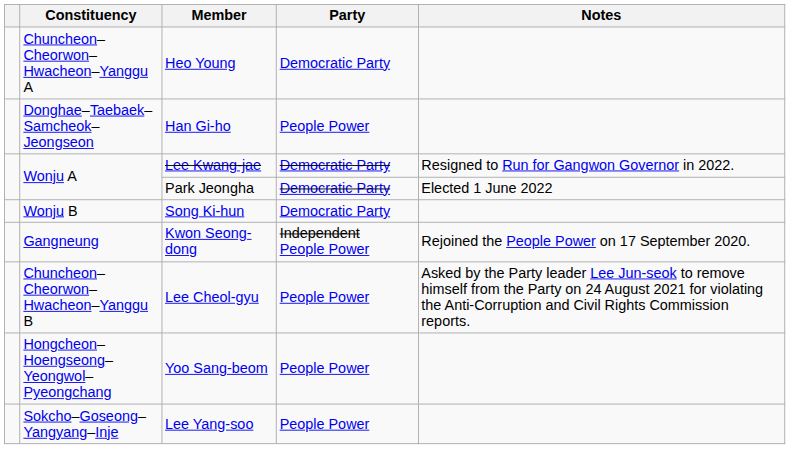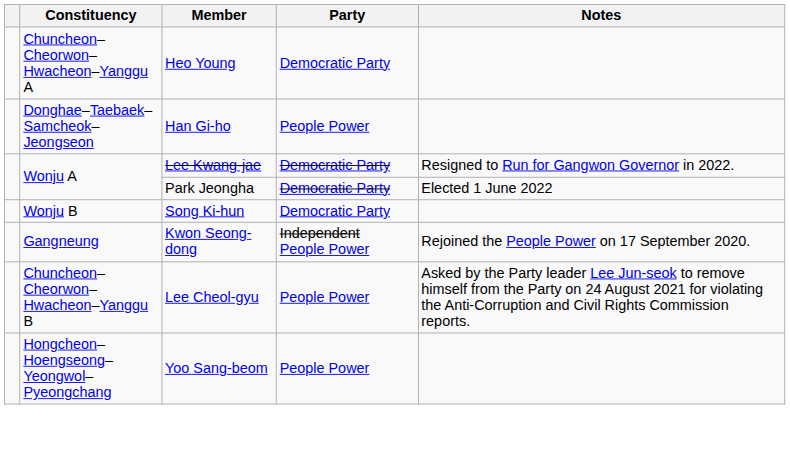- row: Sokcho–Goseong–Yangyang–Inje | Lee Yang-soo | People Power
